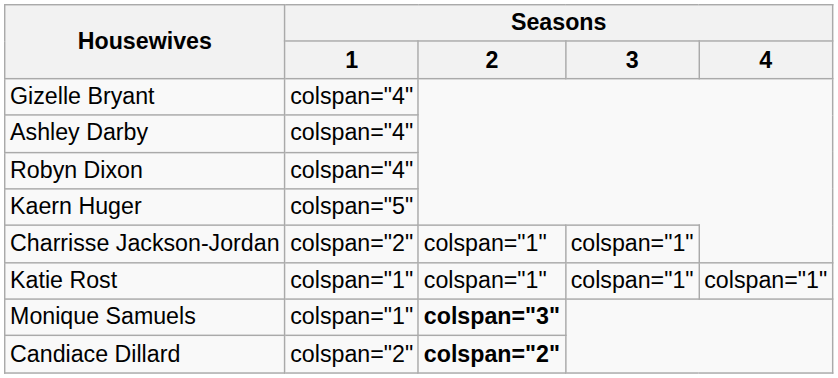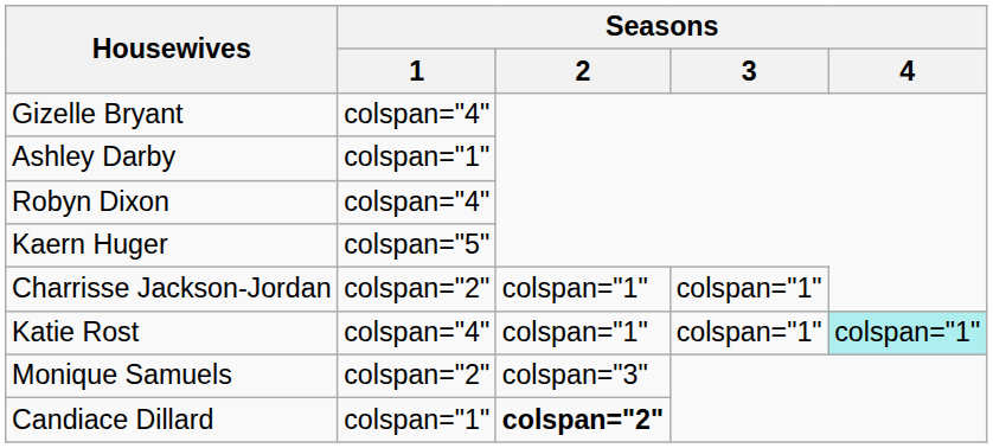Ashley Darby | Seasons / 1: colspan="4" -> colspan="1"
Katie Rost | Seasons / 1: colspan="1" -> colspan="4"
Katie Rost | Seasons / 4: no background -> paleturquoise background
Monique Samuels | Seasons / 1: colspan="1" -> colspan="2"
Monique Samuels | Seasons / 2: bold -> normal
Candiace Dillard | Seasons / 1: colspan="2" -> colspan="1"
